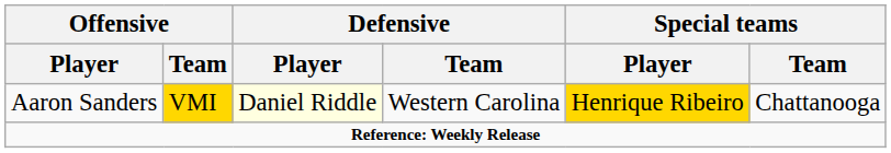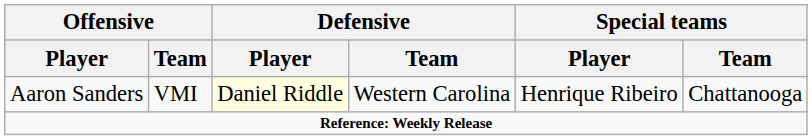Aaron Sanders | Offensive / Team: gold background -> no background
Aaron Sanders | Special teams / Player: gold background -> no background
